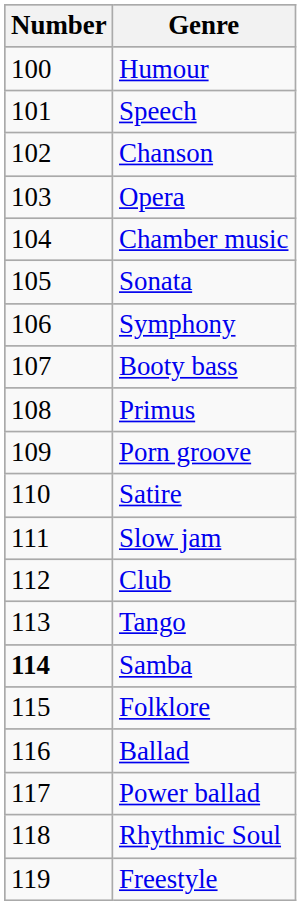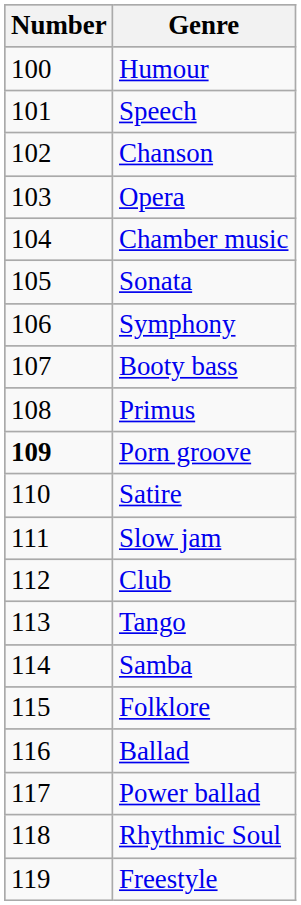Porn groove | Number: normal -> bold
Samba | Number: bold -> normal
